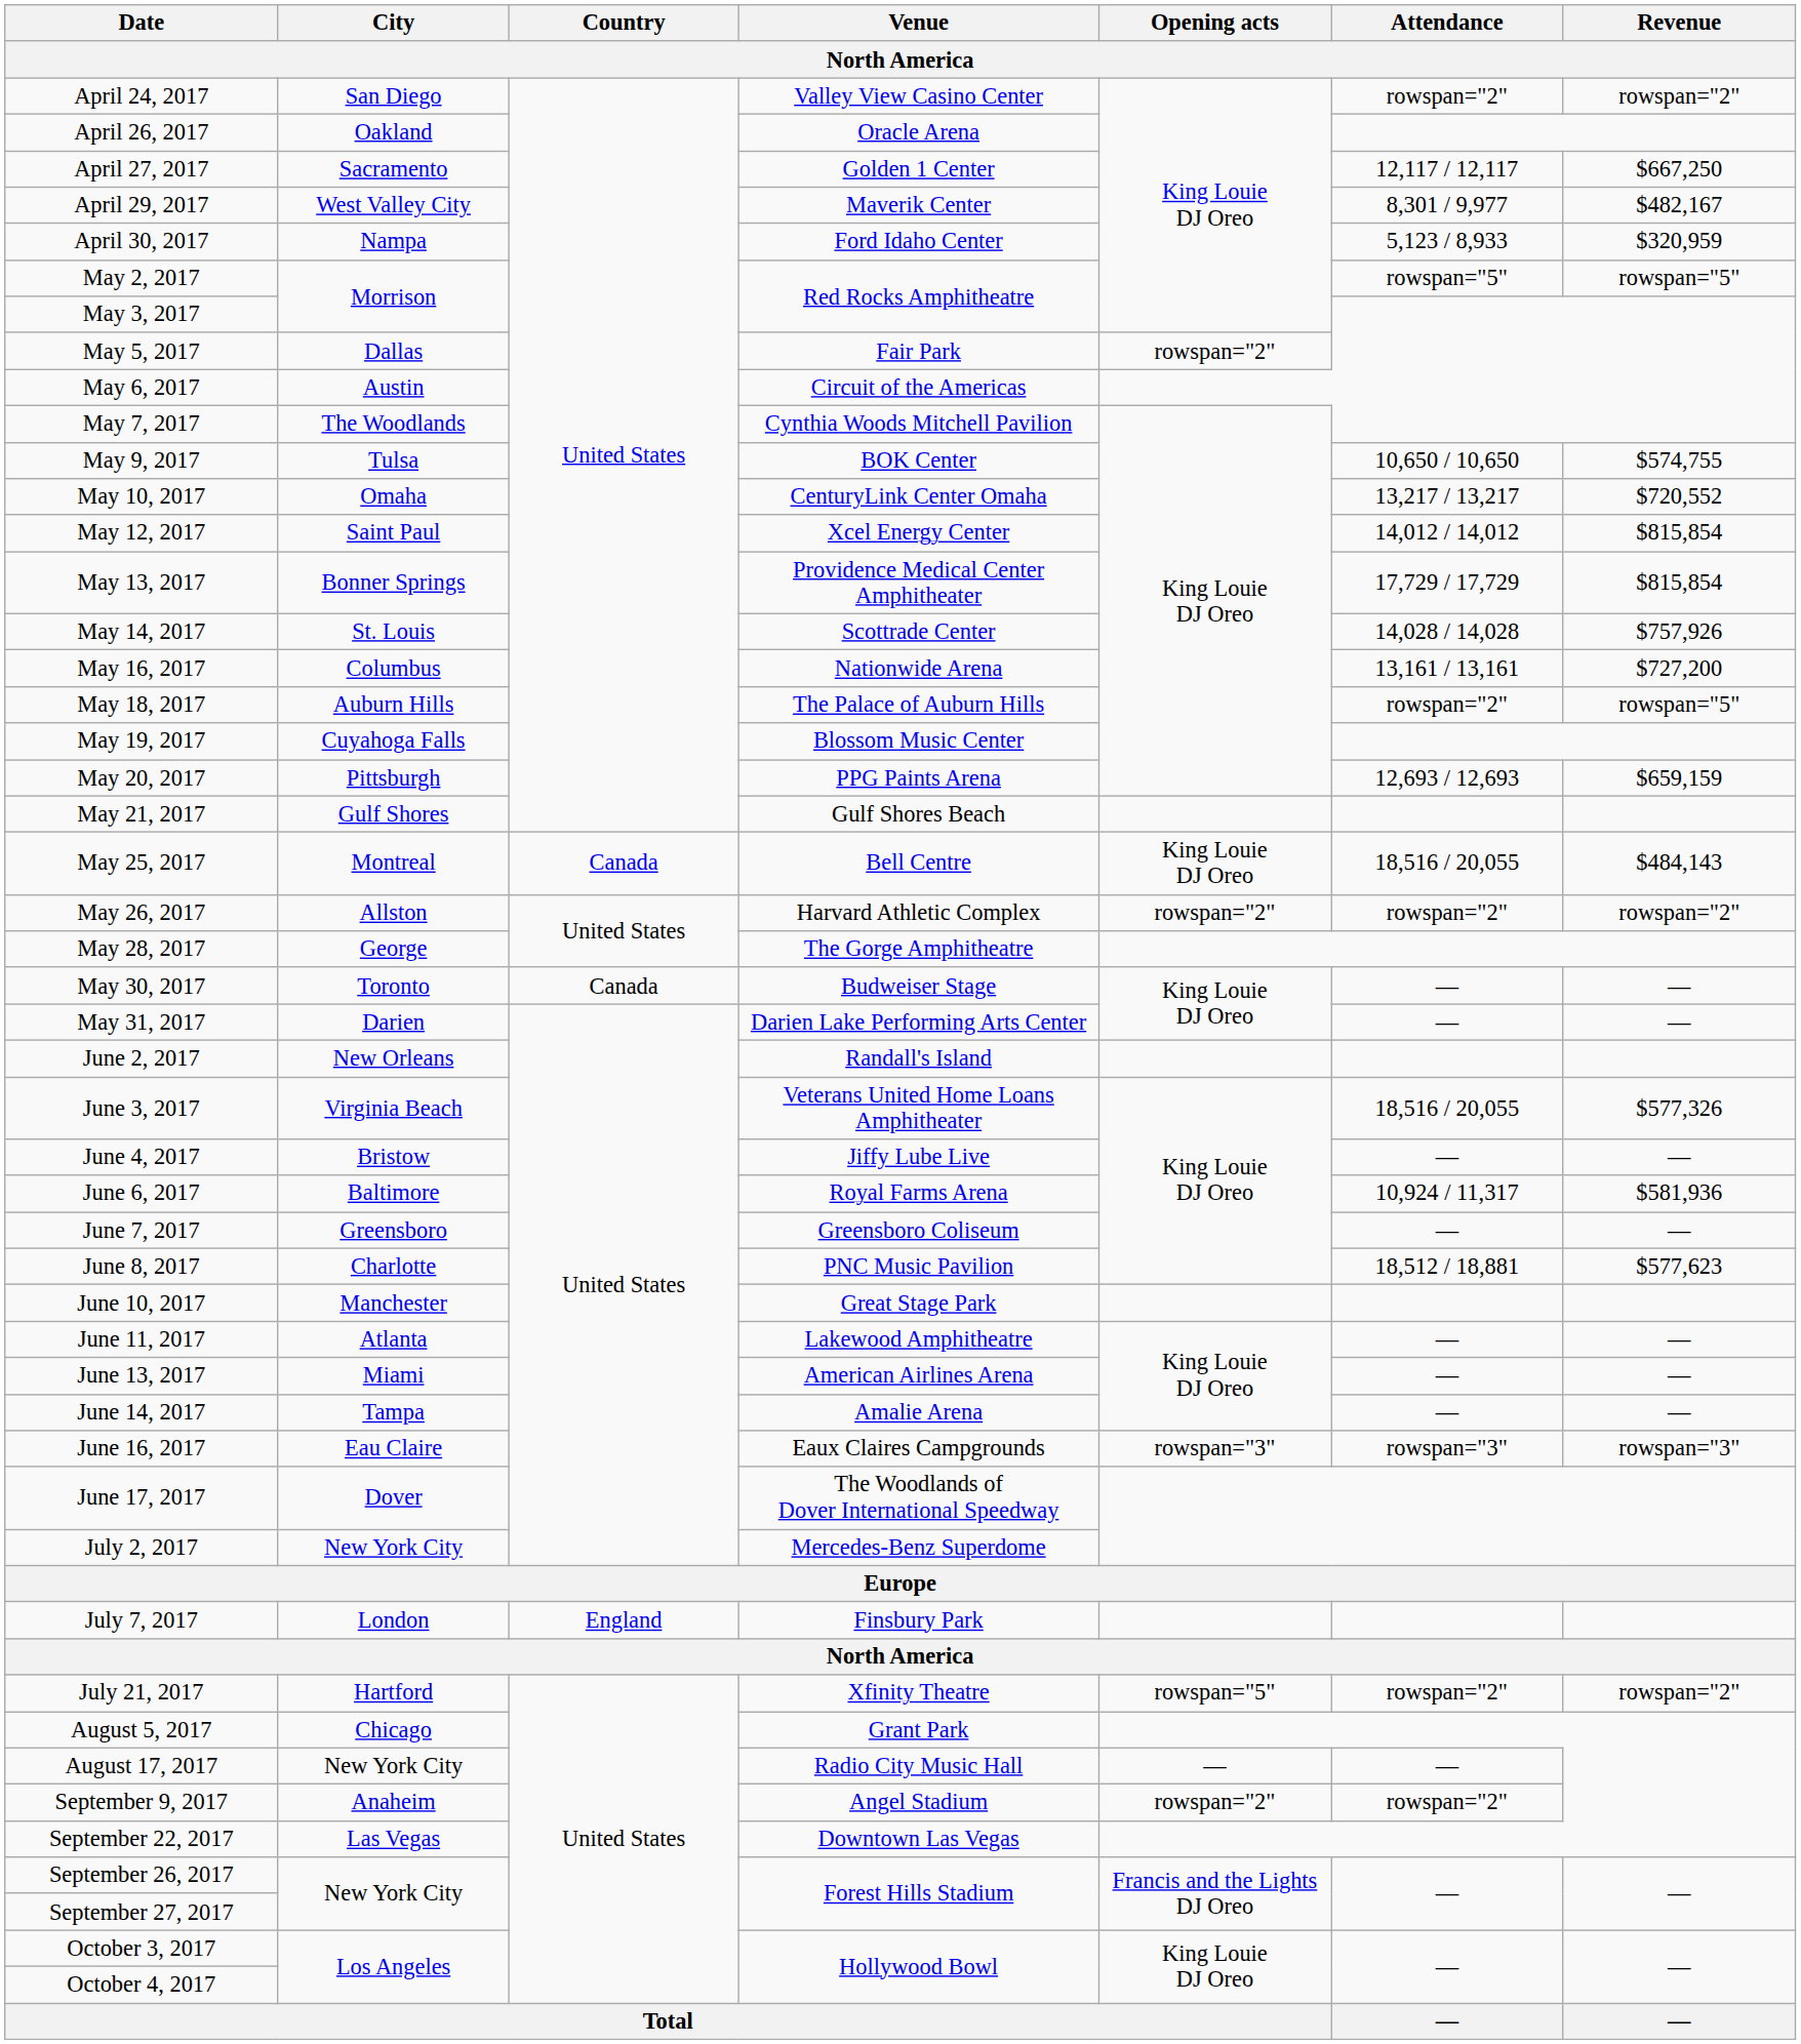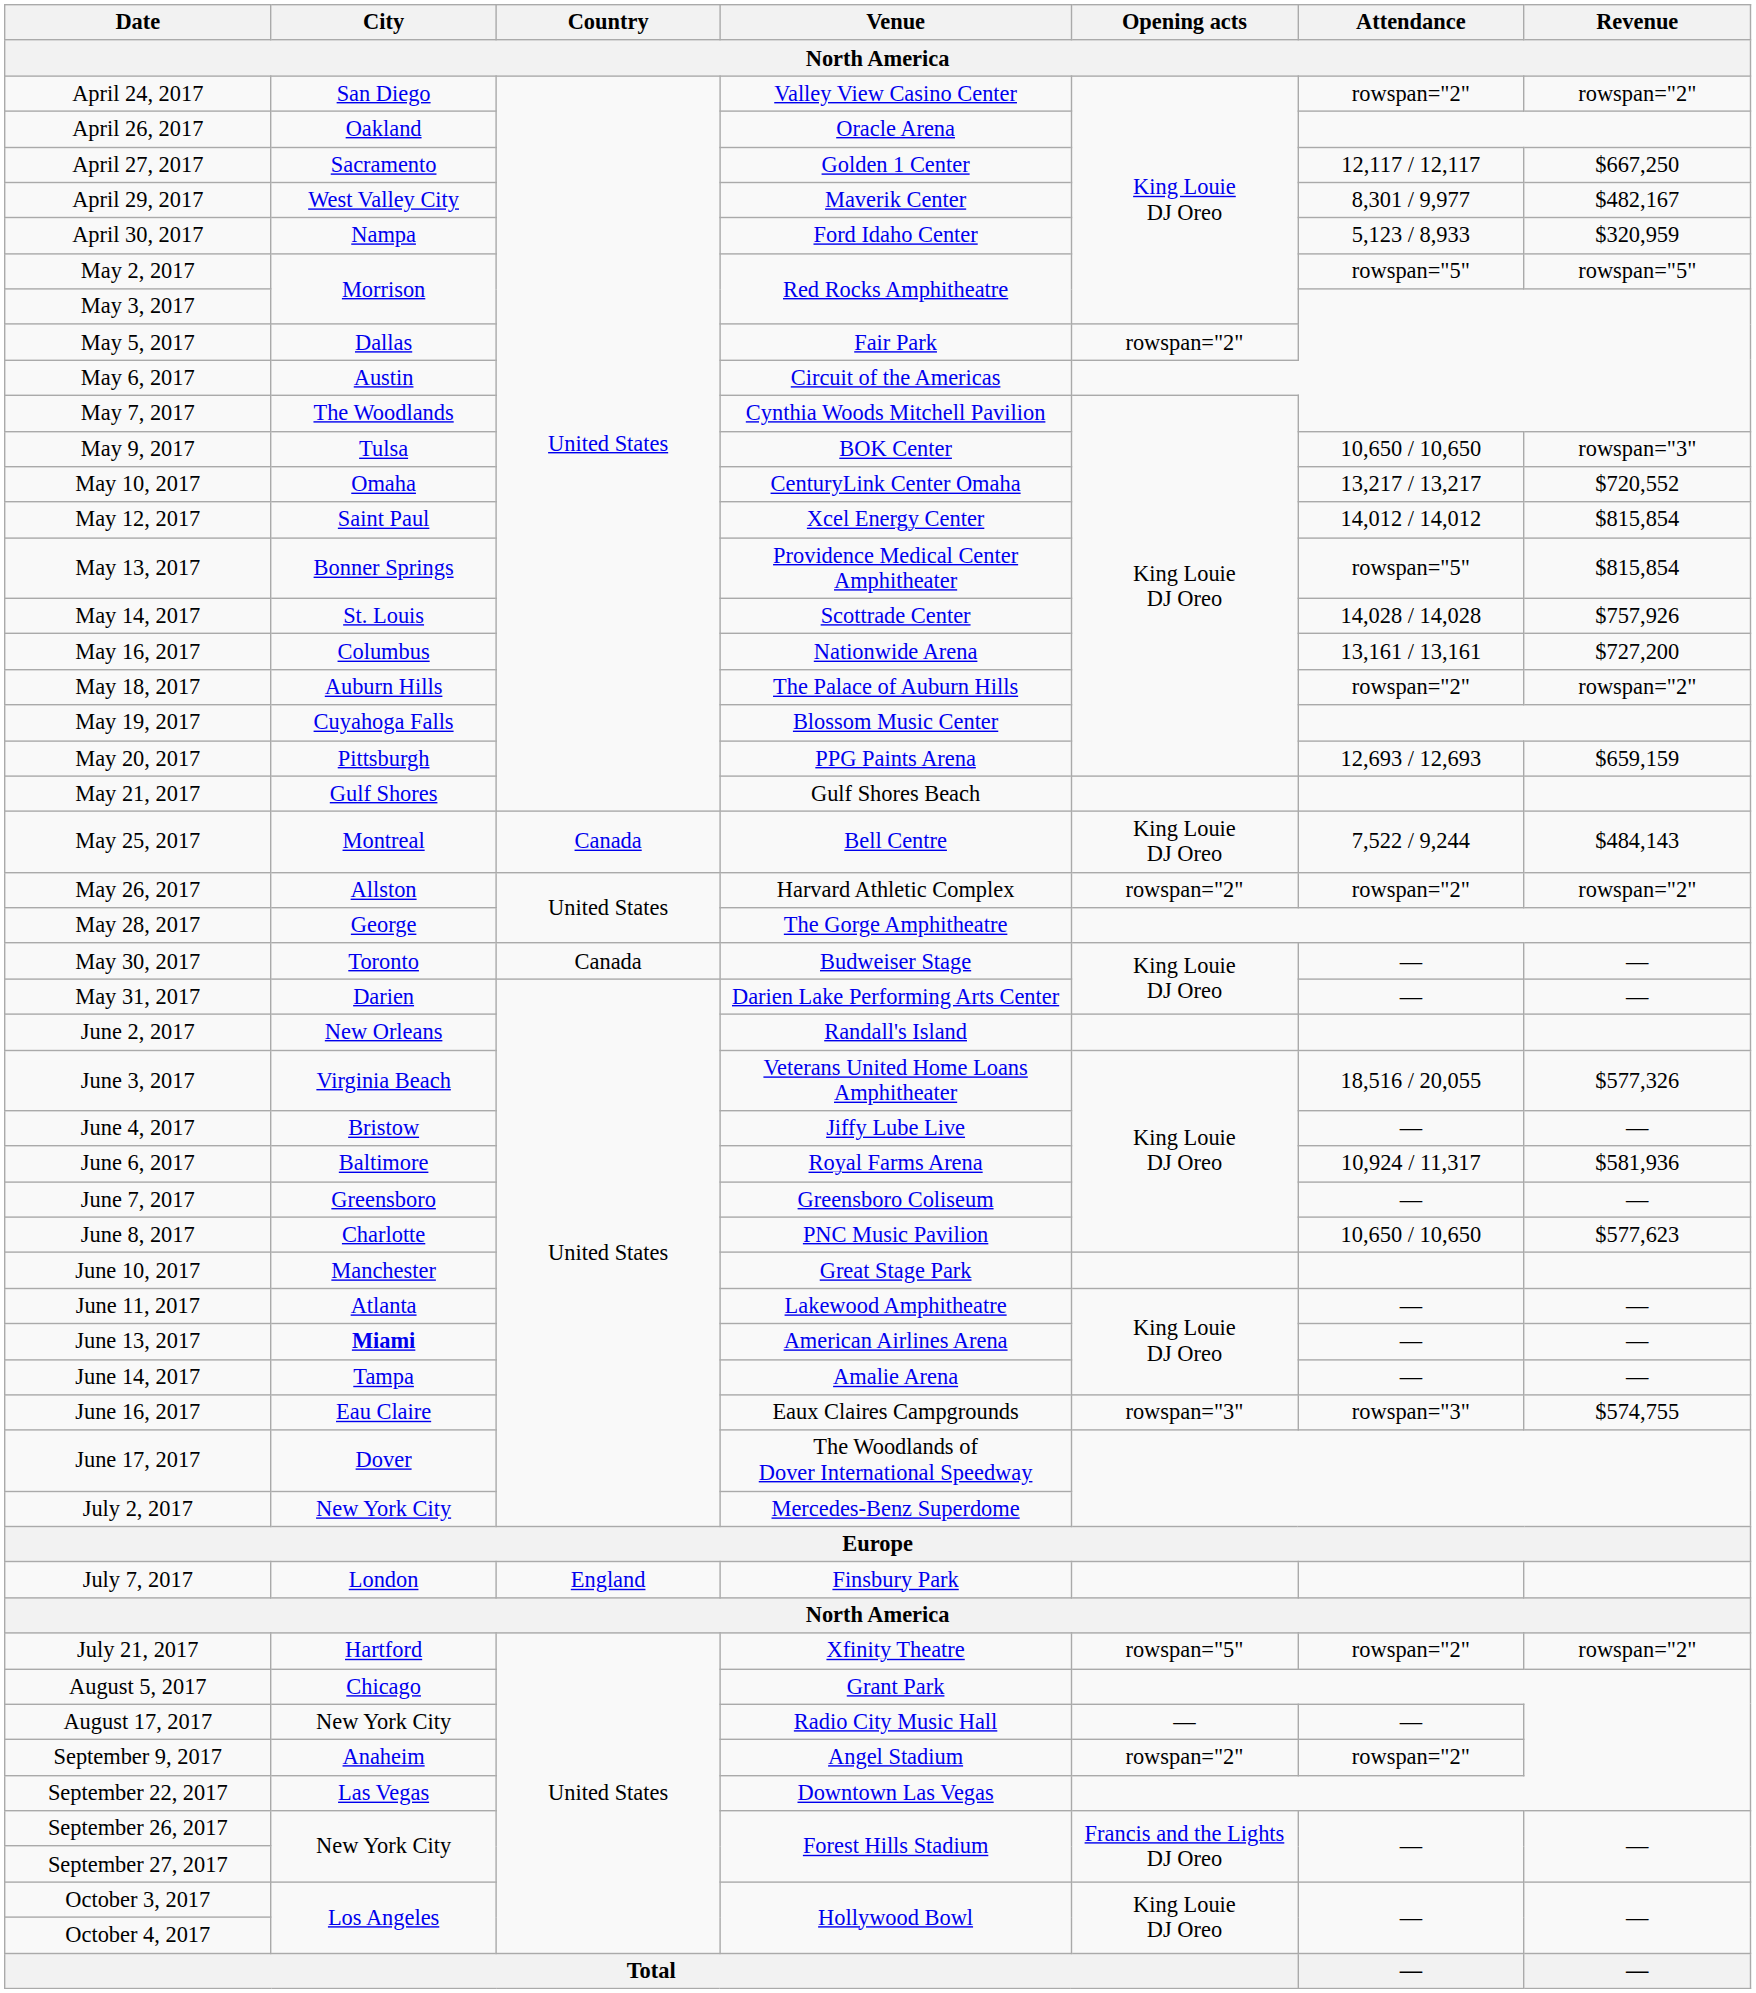May 9, 2017 | Revenue: $574,755 -> rowspan="3"
May 13, 2017 | Attendance: 17,729 / 17,729 -> rowspan="5"
May 18, 2017 | Revenue: rowspan="5" -> rowspan="2"
May 25, 2017 | Attendance: 18,516 / 20,055 -> 7,522 / 9,244
June 8, 2017 | Attendance: 18,512 / 18,881 -> 10,650 / 10,650
June 13, 2017 | City: normal -> bold
June 16, 2017 | Revenue: rowspan="3" -> $574,755
